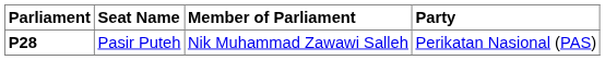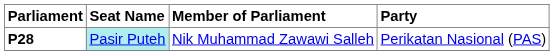P28 | Seat Name: no background -> paleturquoise background
